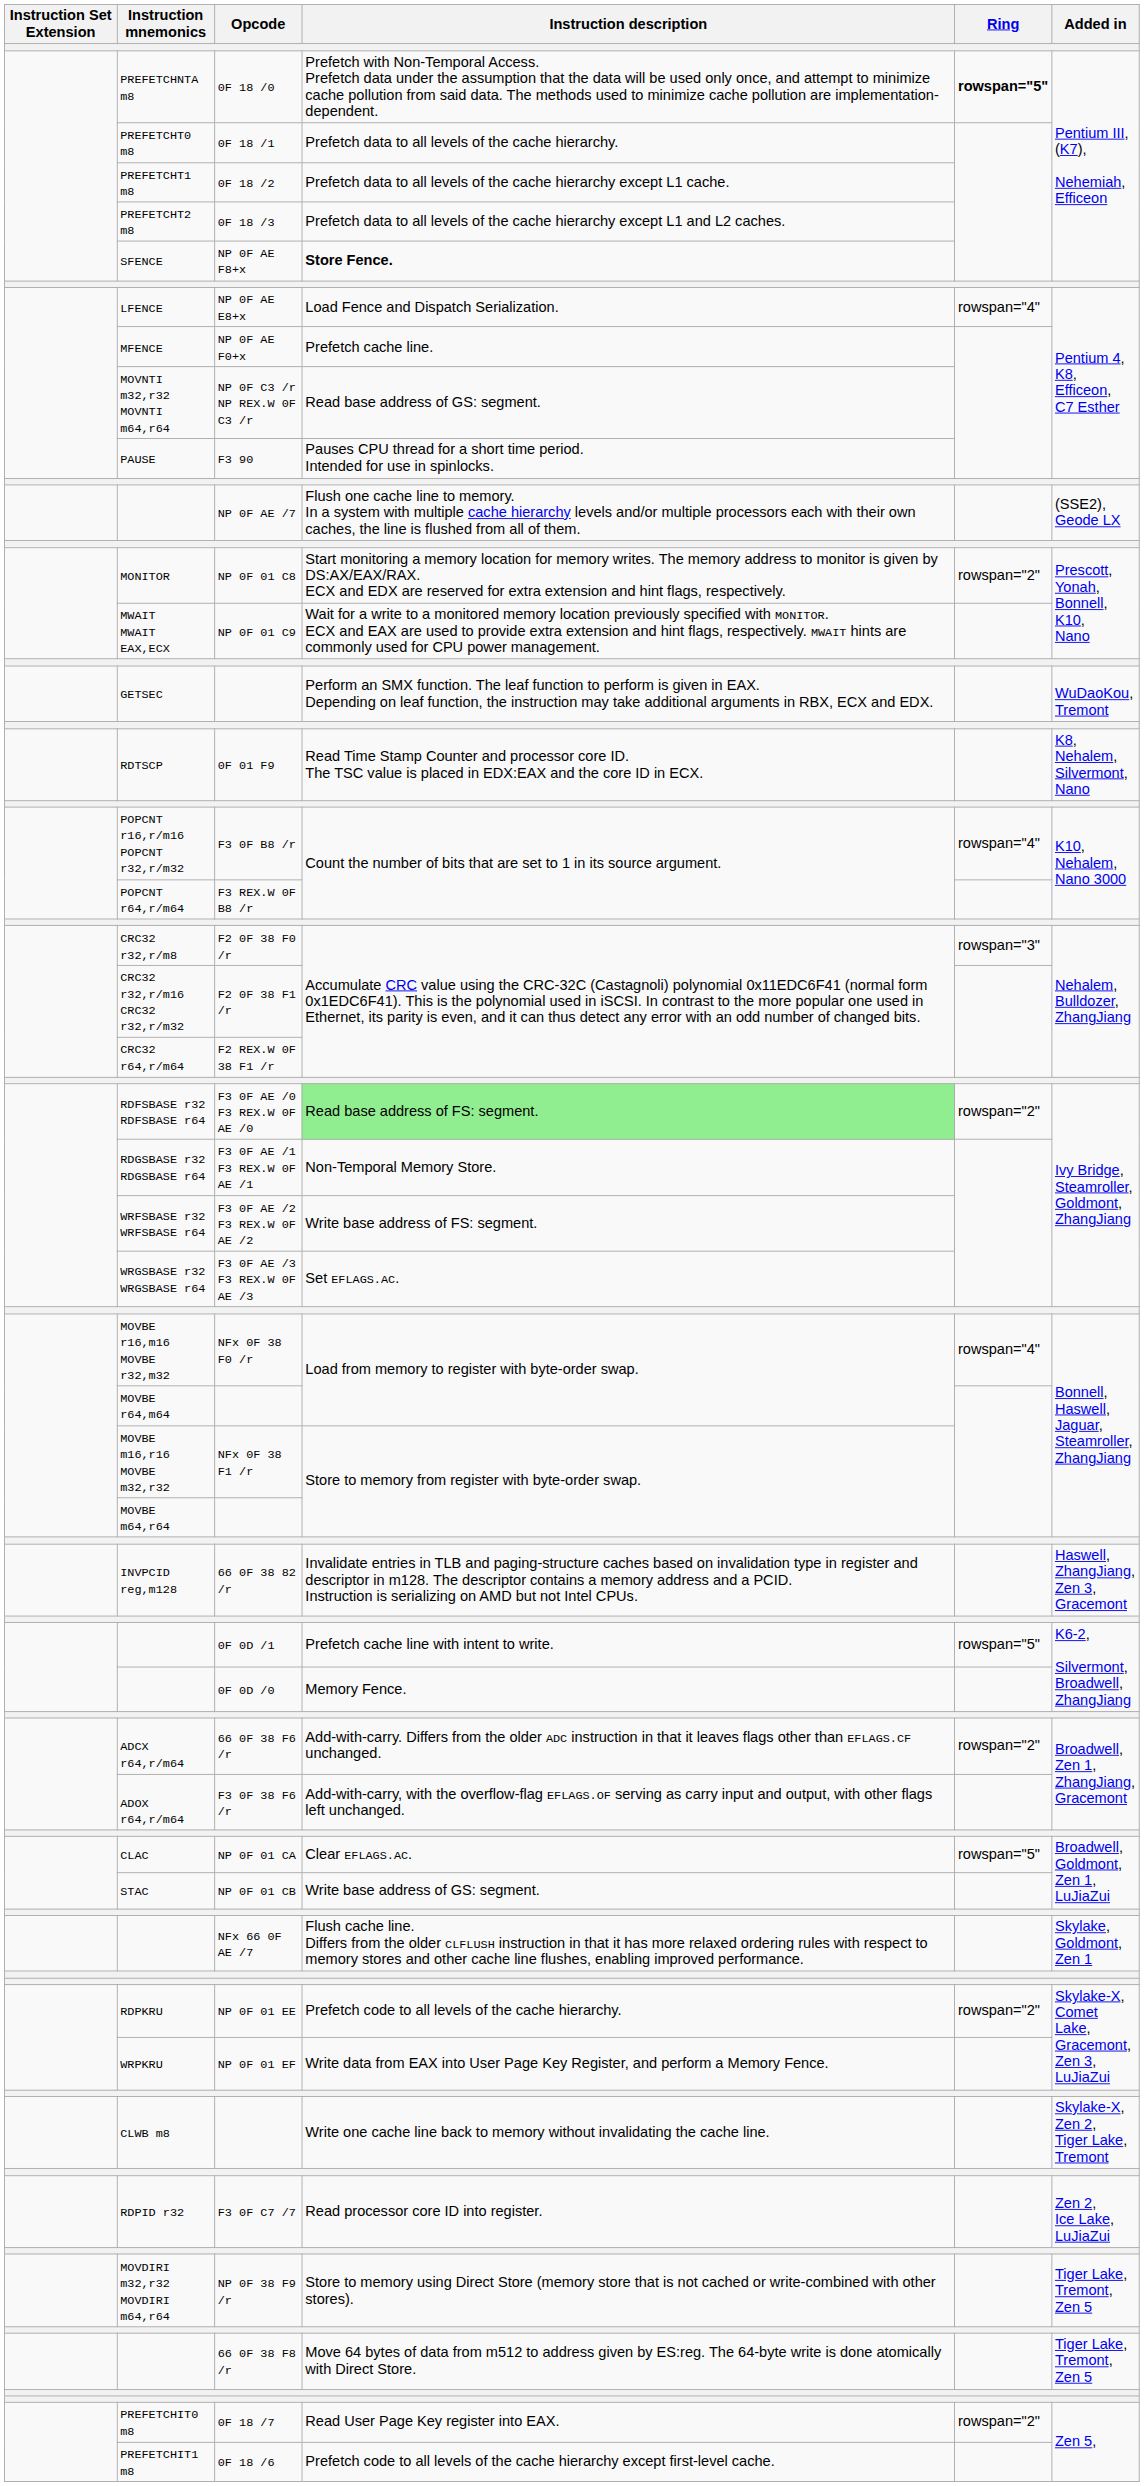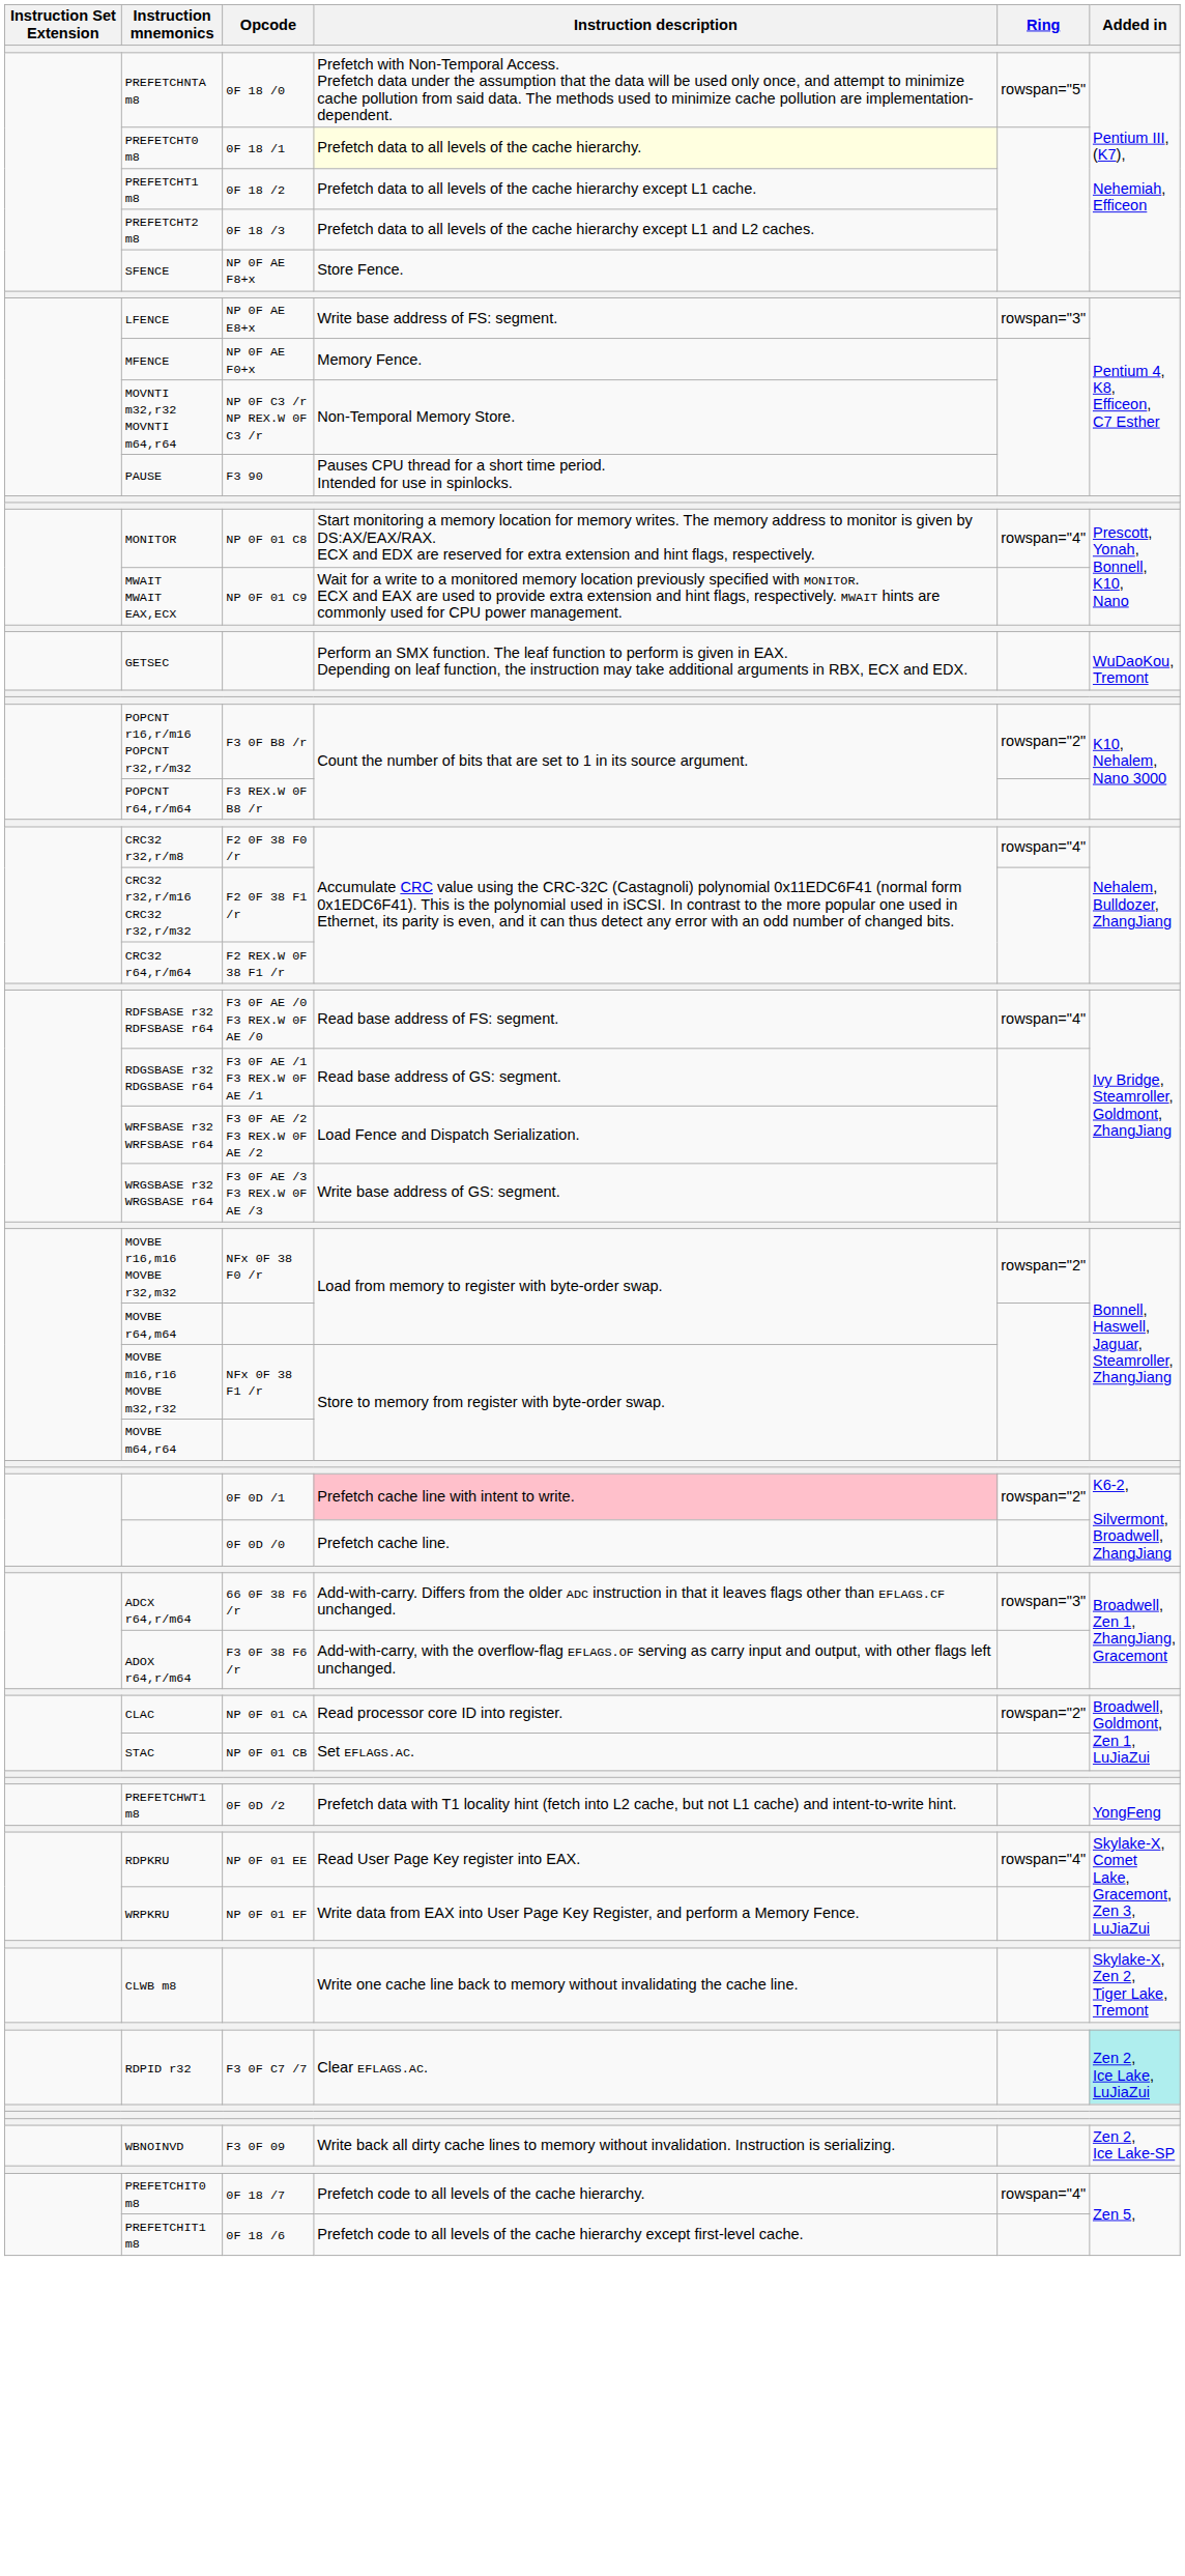0F 18 /0 | Ring: bold -> normal
0F 18 /1 | Instruction description: no background -> lightyellow background
NP 0F AE F8+x | Instruction description: bold -> normal
NP 0F AE E8+x | Instruction description: Load Fence and Dispatch Serialization. -> Write base address of FS: segment.
NP 0F AE E8+x | Ring: rowspan="4" -> rowspan="3"
NP 0F AE F0+x | Instruction description: Prefetch cache line. -> Memory Fence.
NP 0F C3 /r NP REX.W 0F C3 /r | Instruction description: Read base address of GS: segment. -> Non-Temporal Memory Store.
- row: NP 0F AE /7 | Flush one cache line to memory. In a system with multiple cache hierarchy levels and/or multiple processors each with their own caches, the line is flushed from all of them. | (SSE2), Geode LX
NP 0F 01 C8 | Ring: rowspan="2" -> rowspan="4"
- row: RDTSCP | 0F 01 F9 | Read Time Stamp Counter and processor core ID. The TSC value is placed in EDX:EAX and the core ID in ECX. | K8, Nehalem, Silvermont, Nano
F3 0F B8 /r | Ring: rowspan="4" -> rowspan="2"
F2 0F 38 F0 /r | Ring: rowspan="3" -> rowspan="4"
F3 0F AE /0 F3 REX.W 0F AE /0 | Instruction description: lightgreen background -> no background
F3 0F AE /0 F3 REX.W 0F AE /0 | Ring: rowspan="2" -> rowspan="4"
F3 0F AE /1 F3 REX.W 0F AE /1 | Instruction description: Non-Temporal Memory Store. -> Read base address of GS: segment.
F3 0F AE /2 F3 REX.W 0F AE /2 | Instruction description: Write base address of FS: segment. -> Load Fence and Dispatch Serialization.
F3 0F AE /3 F3 REX.W 0F AE /3 | Instruction description: Set EFLAGS.AC. -> Write base address of GS: segment.
NFx 0F 38 F0 /r | Ring: rowspan="4" -> rowspan="2"
- row: INVPCID reg,m128 | 66 0F 38 82 /r | Invalidate entries in TLB and paging-structure caches based on invalidation type in register and descriptor in m128. The descriptor contains a memory address and a PCID. Instruction is serializing on AMD but not Intel CPUs. | Haswell, ZhangJiang, Zen 3, Gracemont
0F 0D /1 | Instruction description: no background -> pink background
0F 0D /1 | Ring: rowspan="5" -> rowspan="2"
0F 0D /0 | Instruction description: Memory Fence. -> Prefetch cache line.
66 0F 38 F6 /r | Ring: rowspan="2" -> rowspan="3"
NP 0F 01 CA | Instruction description: Clear EFLAGS.AC. -> Read processor core ID into register.
NP 0F 01 CA | Ring: rowspan="5" -> rowspan="2"
NP 0F 01 CB | Instruction description: Write base address of GS: segment. -> Set EFLAGS.AC.
- row: NFx 66 0F AE /7 | Flush cache line. Differs from the older CLFLUSH instruction in that it has more relaxed ordering rules with respect to memory stores and other cache line flushes, enabling improved performance. | Skylake, Goldmont, Zen 1
+ row: PREFETCHWT1 m8 | 0F 0D /2 | Prefetch data with T1 locality hint (fetch into L2 cache, but not L1 cache) and intent-to-write hint. | YongFeng
NP 0F 01 EE | Instruction description: Prefetch code to all levels of the cache hierarchy. -> Read User Page Key register into EAX.
NP 0F 01 EE | Ring: rowspan="2" -> rowspan="4"
F3 0F C7 /7 | Instruction description: Read processor core ID into register. -> Clear EFLAGS.AC.
F3 0F C7 /7 | Added in: no background -> paleturquoise background
- row: MOVDIRI m32,r32 MOVDIRI m64,r64 | NP 0F 38 F9 /r | Store to memory using Direct Store (memory store that is not cached or write-combined with other stores). | Tiger Lake, Tremont, Zen 5
- row: 66 0F 38 F8 /r | Move 64 bytes of data from m512 to address given by ES:reg. The 64-byte write is done atomically with Direct Store. | Tiger Lake, Tremont, Zen 5
+ row: WBNOINVD | F3 0F 09 | Write back all dirty cache lines to memory without invalidation. Instruction is serializing. | Zen 2, Ice Lake-SP
0F 18 /7 | Instruction description: Read User Page Key register into EAX. -> Prefetch code to all levels of the cache hierarchy.
0F 18 /7 | Ring: rowspan="2" -> rowspan="4"
